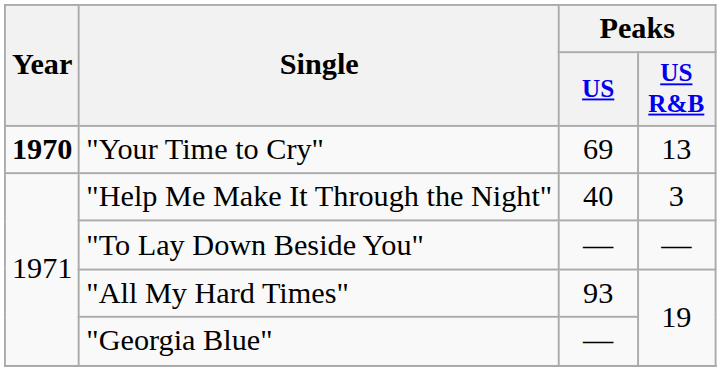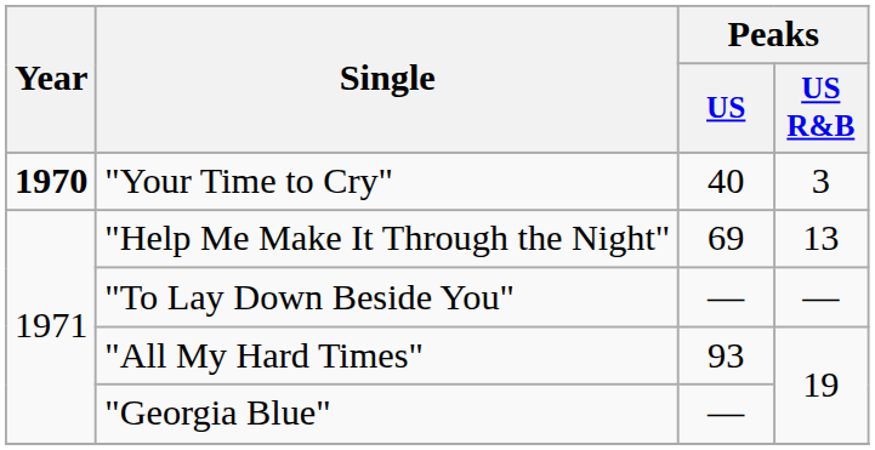"Your Time to Cry" | Peaks / US: 69 -> 40
"Your Time to Cry" | Peaks / US R&B: 13 -> 3
"Help Me Make It Through the Night" | Peaks / US: 40 -> 69
"Help Me Make It Through the Night" | Peaks / US R&B: 3 -> 13
